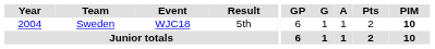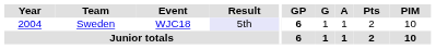Sweden | Result: no background -> lavender background
Sweden | GP: normal -> bold
Sweden | PIM: bold -> normal
